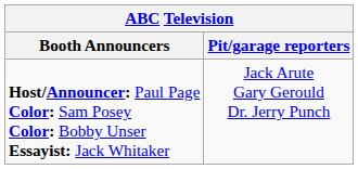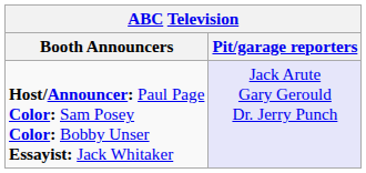row 3 | Pit/garage reporters: no background -> lavender background
